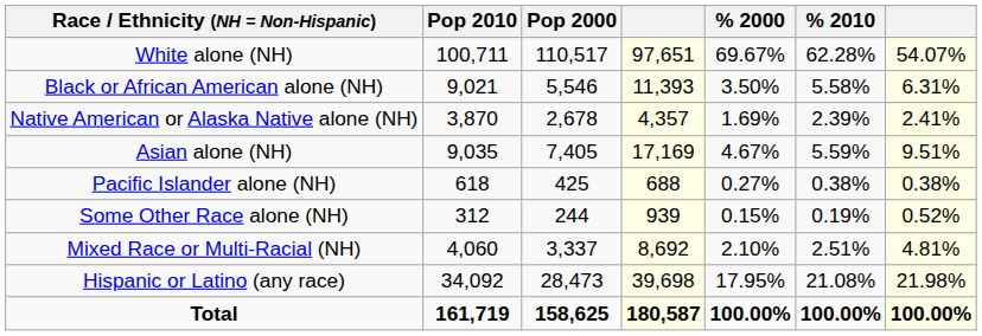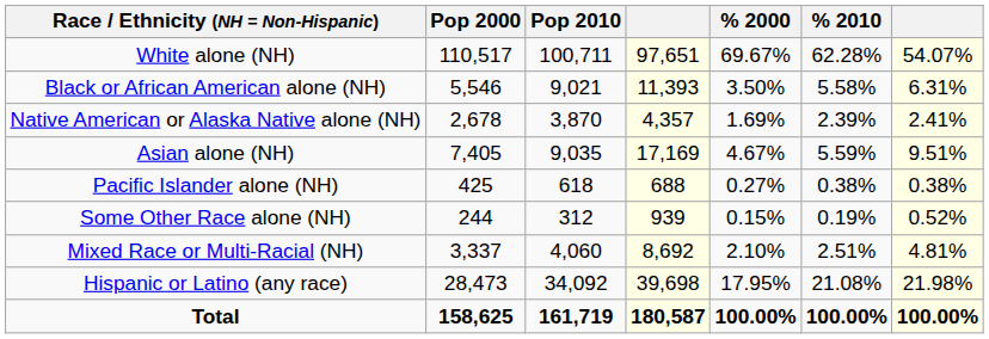columns swapped: Pop 2000 <-> Pop 2010
